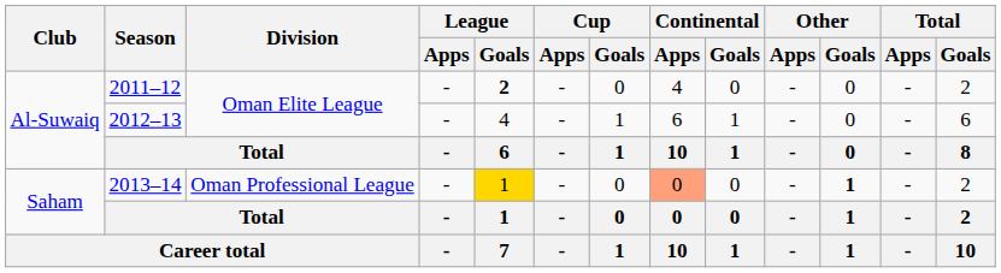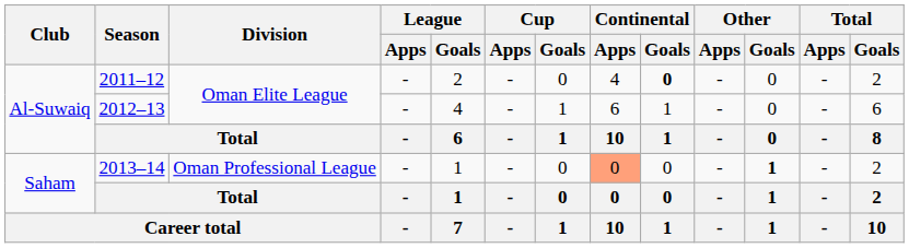2011–12 | League / Goals: bold -> normal
2011–12 | Continental / Goals: normal -> bold
2013–14 | League / Goals: gold background -> no background
